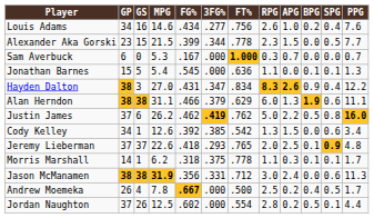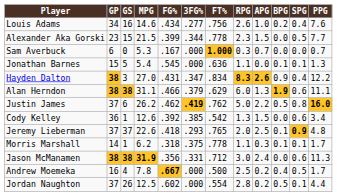Cody Kelley | GP: 34 -> 36
Andrew Moemeka | GP: 26 -> 16
